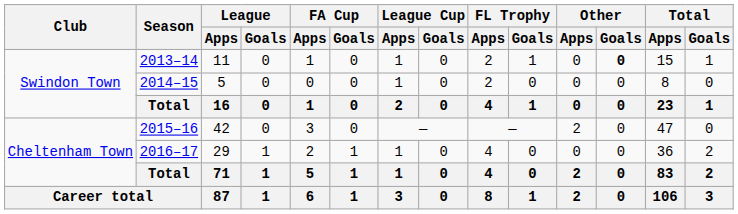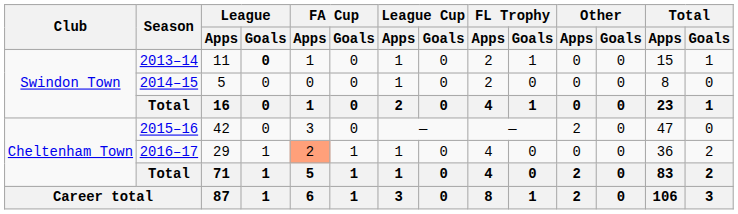2013–14 | League / Goals: normal -> bold
2013–14 | Other / Goals: bold -> normal
2016–17 | FA Cup / Apps: no background -> lightsalmon background
